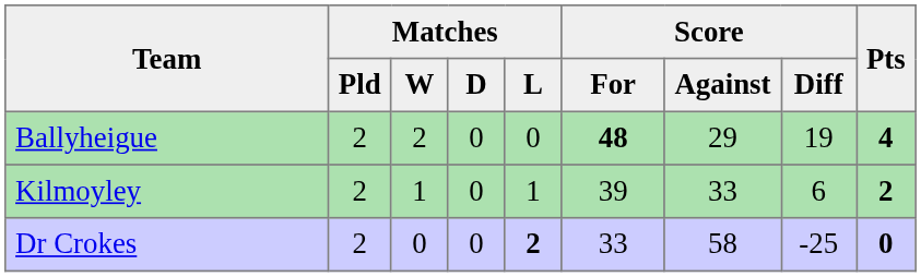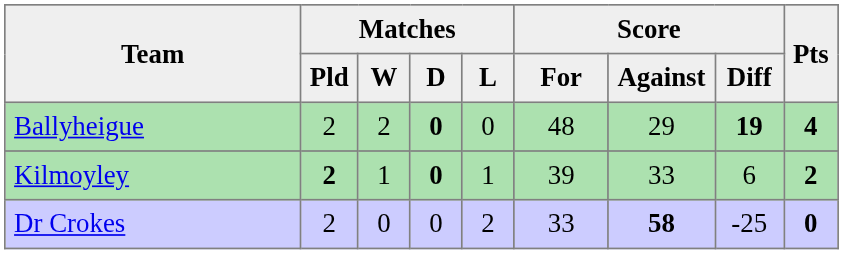Ballyheigue | Matches / D: normal -> bold
Ballyheigue | Score / For: bold -> normal
Ballyheigue | Score / Diff: normal -> bold
Kilmoyley | Matches / Pld: normal -> bold
Kilmoyley | Matches / D: normal -> bold
Dr Crokes | Matches / L: bold -> normal
Dr Crokes | Score / Against: normal -> bold
